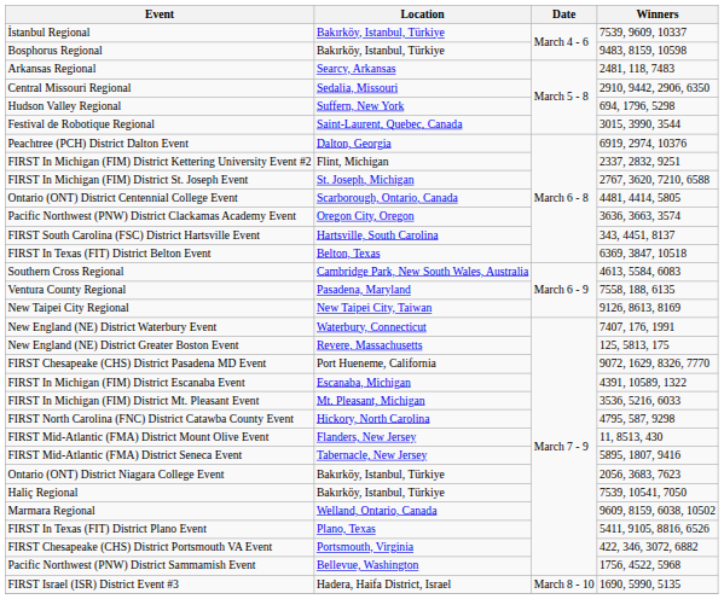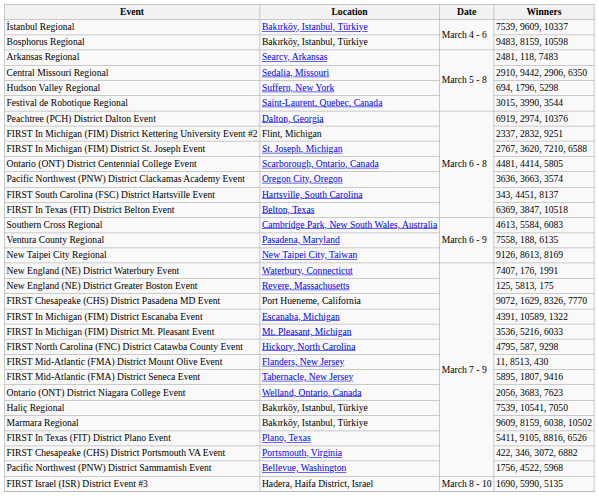Ontario (ONT) District Niagara College Event | Location: Bakırköy, Istanbul, Türkiye -> Welland, Ontario, Canada
Marmara Regional | Location: Welland, Ontario, Canada -> Bakırköy, Istanbul, Türkiye
